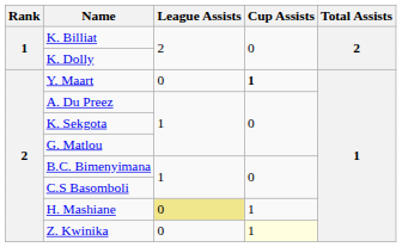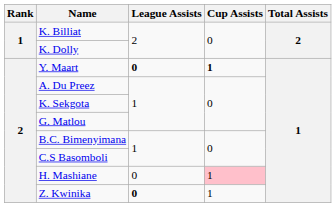Y. Maart | League Assists: normal -> bold
H. Mashiane | League Assists: khaki background -> no background
H. Mashiane | Cup Assists: no background -> pink background
Z. Kwinika | League Assists: normal -> bold
Z. Kwinika | Cup Assists: lightyellow background -> no background
